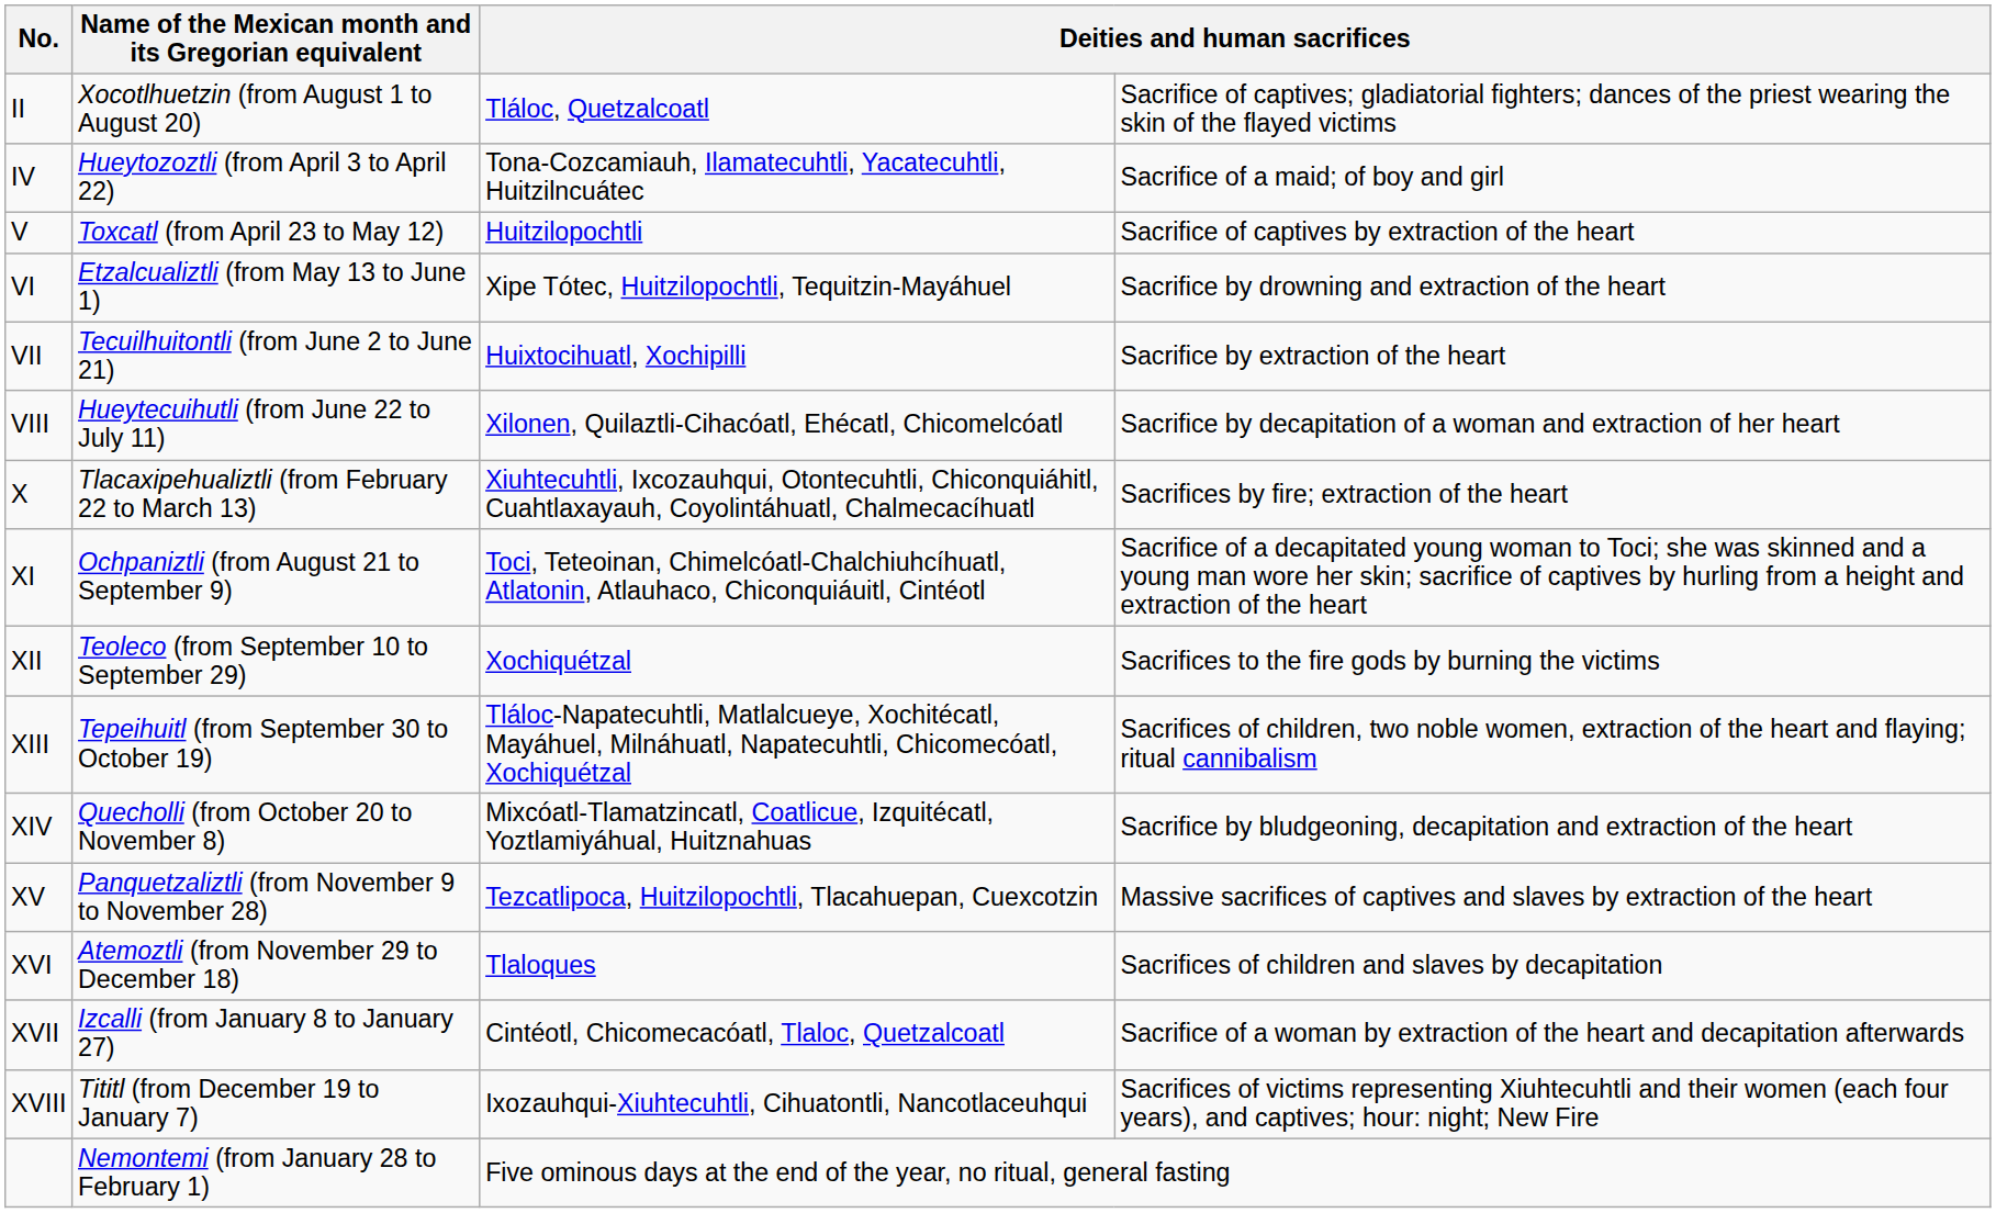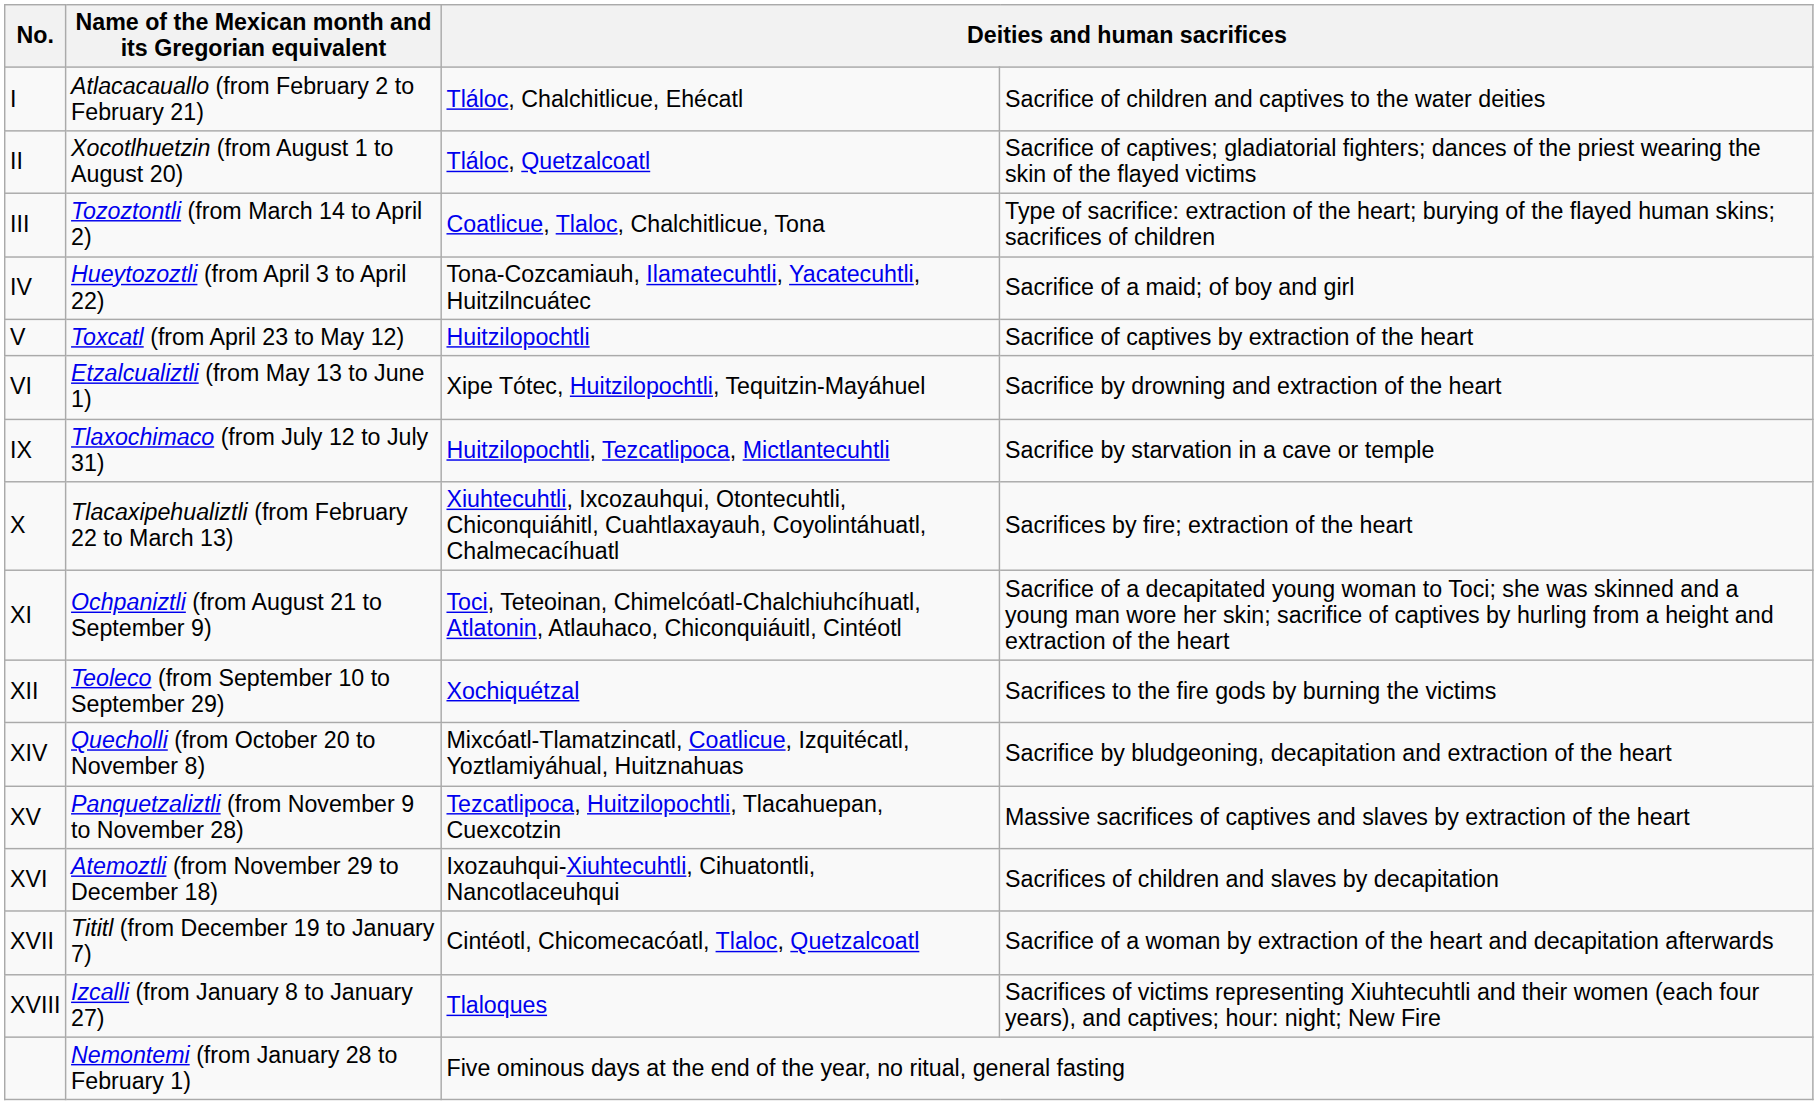+ row: I | Atlacacauallo (from February 2 to February 21) | Tláloc, Chalchitlicue, Ehécatl | Sacrifice of children and captives to the water deities
+ row: III | Tozoztontli (from March 14 to April 2) | Coatlicue, Tlaloc, Chalchitlicue, Tona | Type of sacrifice: extraction of the heart; burying of the flayed human skins; sacrifices of children
- row: VII | Tecuilhuitontli (from June 2 to June 21) | Huixtocihuatl, Xochipilli | Sacrifice by extraction of the heart
- row: VIII | Hueytecuihutli (from June 22 to July 11) | Xilonen, Quilaztli-Cihacóatl, Ehécatl, Chicomelcóatl | Sacrifice by decapitation of a woman and extraction of her heart
+ row: IX | Tlaxochimaco (from July 12 to July 31) | Huitzilopochtli, Tezcatlipoca, Mictlantecuhtli | Sacrifice by starvation in a cave or temple
- row: XIII | Tepeihuitl (from September 30 to October 19) | Tláloc-Napatecuhtli, Matlalcueye, Xochitécatl, Mayáhuel, Milnáhuatl, Napatecuhtli, Chicomecóatl, Xochiquétzal | Sacrifices of children, two noble women, extraction of the heart and flaying; ritual cannibalism
XVI | column 3: Tlaloques -> Ixozauhqui-Xiuhtecuhtli, Cihuatontli, Nancotlaceuhqui
XVII | Name of the Mexican month and its Gregorian equivalent: Izcalli (from January 8 to January 27) -> Tititl (from December 19 to January 7)
XVIII | Name of the Mexican month and its Gregorian equivalent: Tititl (from December 19 to January 7) -> Izcalli (from January 8 to January 27)
XVIII | column 3: Ixozauhqui-Xiuhtecuhtli, Cihuatontli, Nancotlaceuhqui -> Tlaloques
